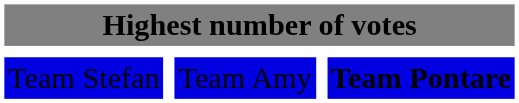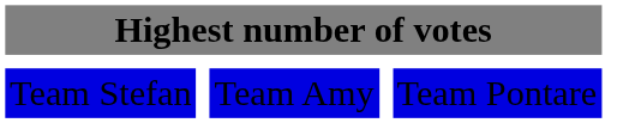Team Stefan | column 3: bold -> normal
